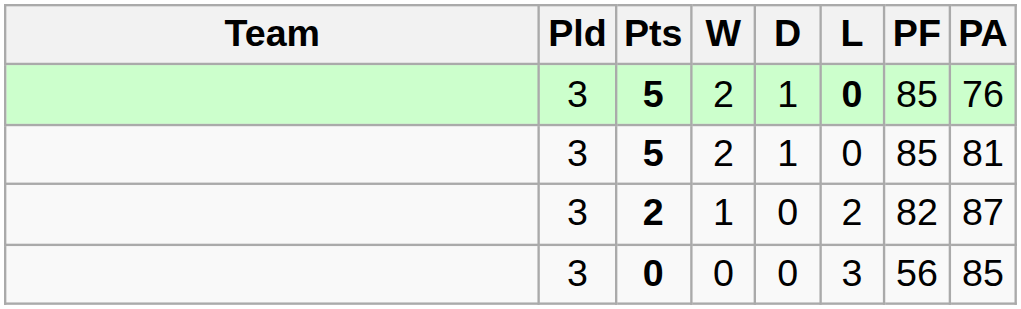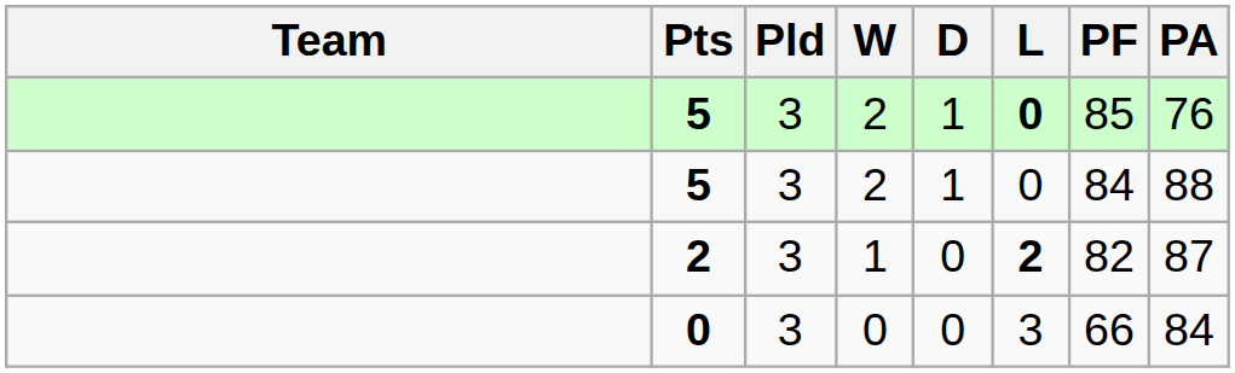columns swapped: Pts <-> Pld
row 3 | PF: 85 -> 84
row 3 | PA: 81 -> 88
row 4 | L: normal -> bold
row 5 | PF: 56 -> 66
row 5 | PA: 85 -> 84
